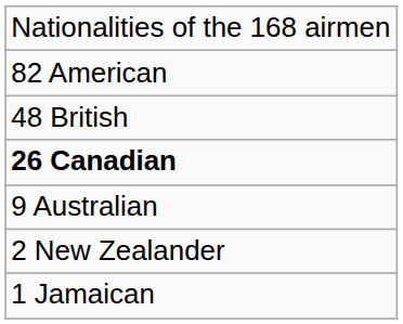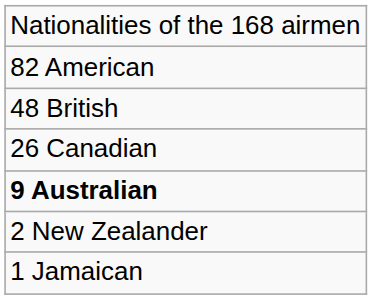row 4 | column 1: bold -> normal
row 5 | column 1: normal -> bold
